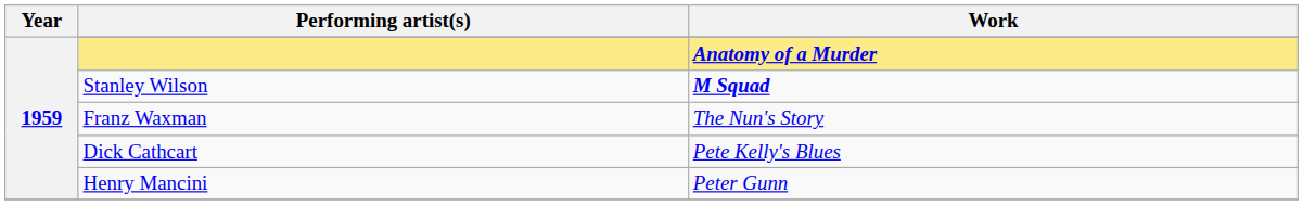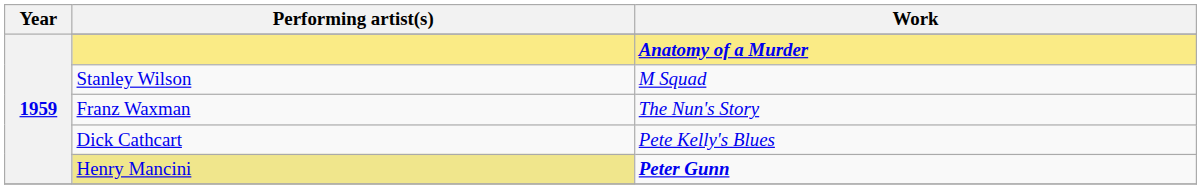Stanley Wilson | Work: bold -> normal
Henry Mancini | Performing artist(s): no background -> khaki background
Henry Mancini | Work: normal -> bold
